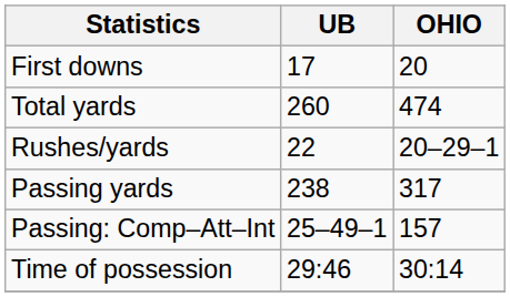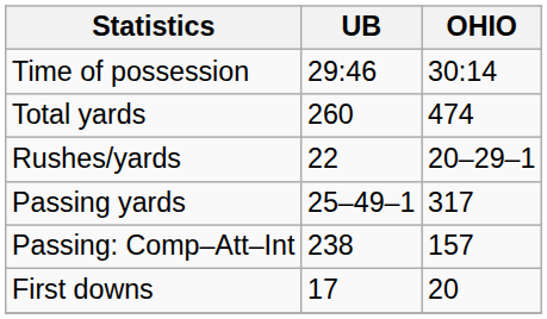rows swapped: First downs <-> Time of possession
Passing yards | UB: 238 -> 25–49–1
Passing: Comp–Att–Int | UB: 25–49–1 -> 238
